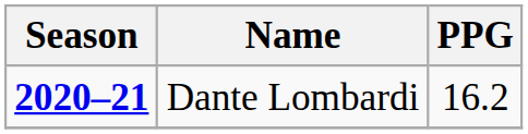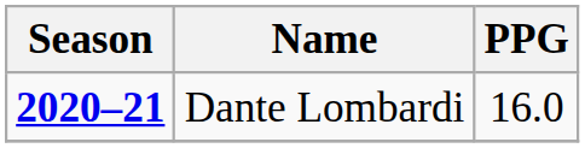Dante Lombardi | PPG: 16.2 -> 16.0
